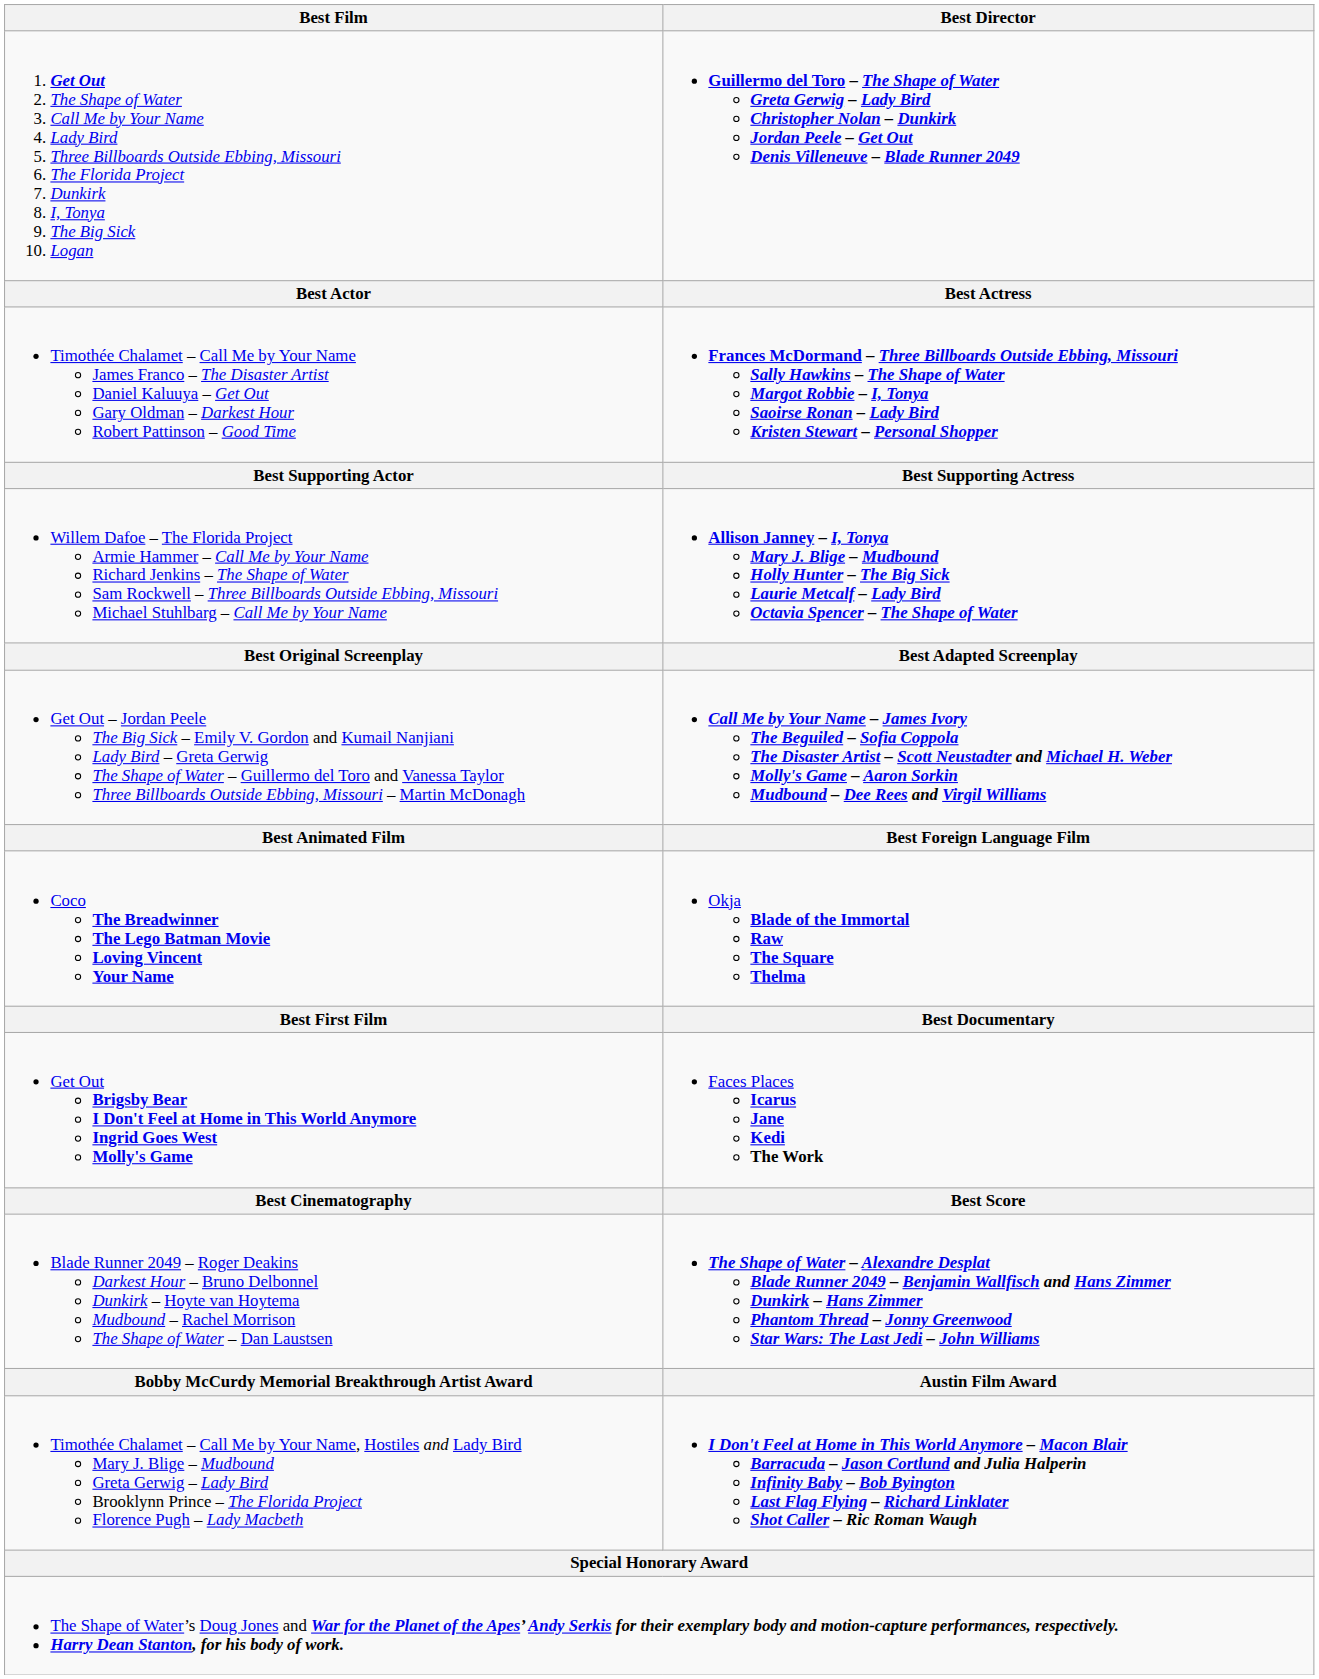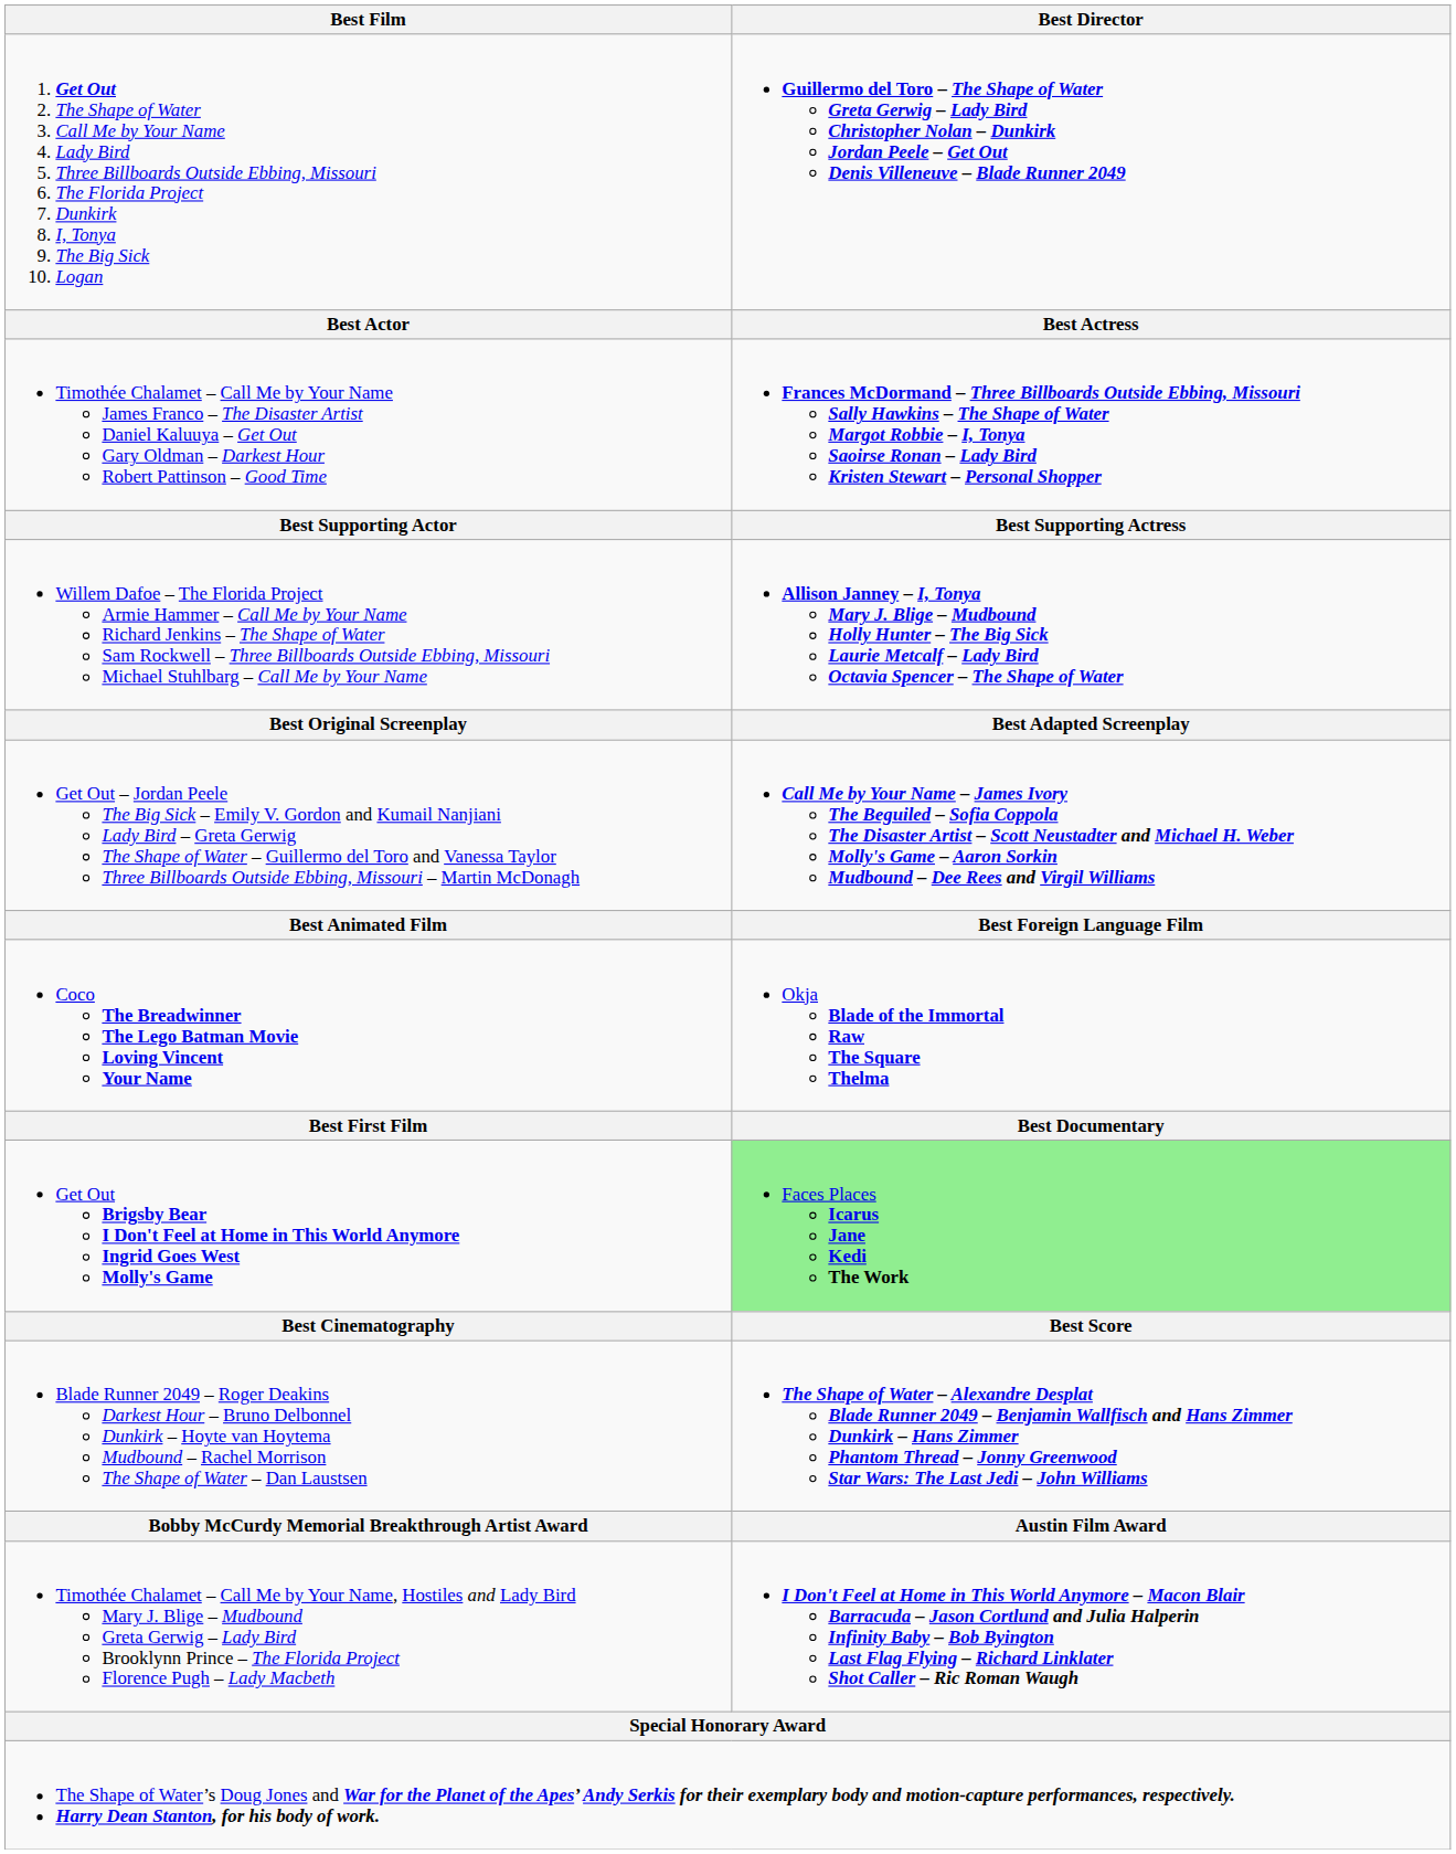row 12 | Best Director: no background -> lightgreen background
